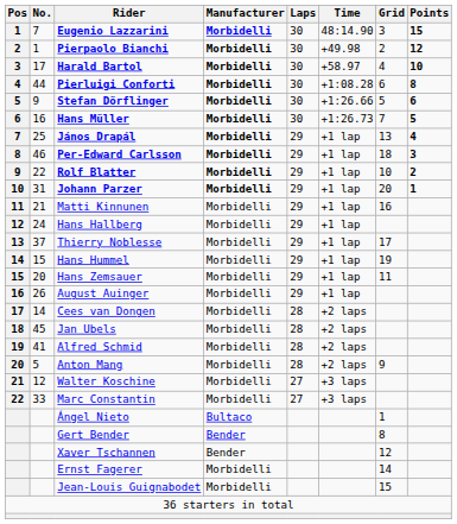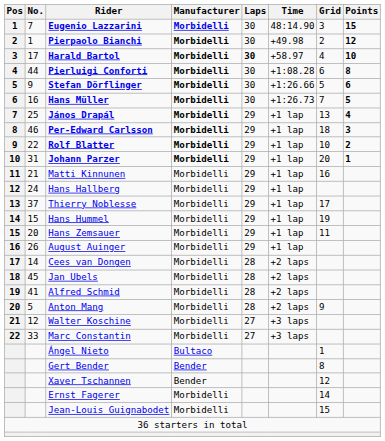Harald Bartol | Laps: normal -> bold
